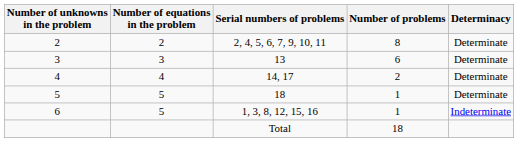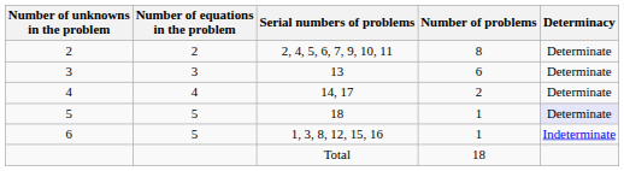row 5 | Determinacy: no background -> lavender background
